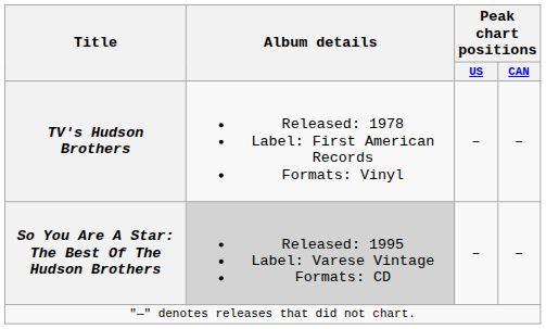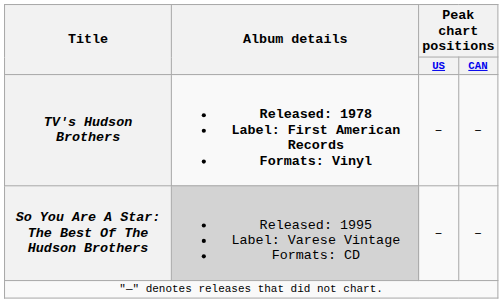TV's Hudson Brothers | Album details: normal -> bold
